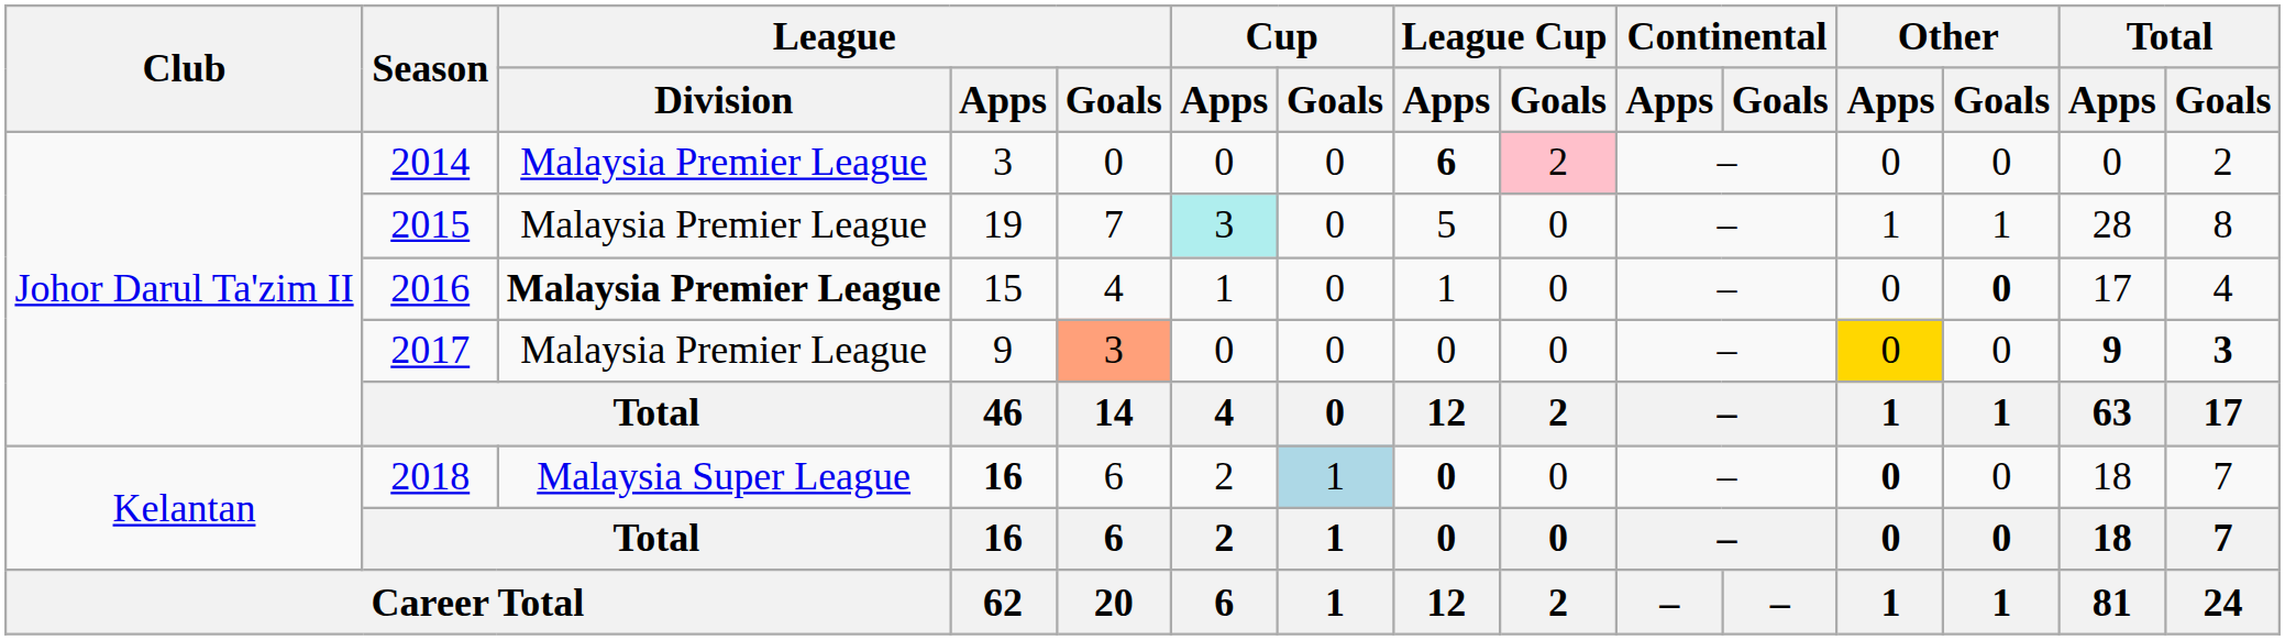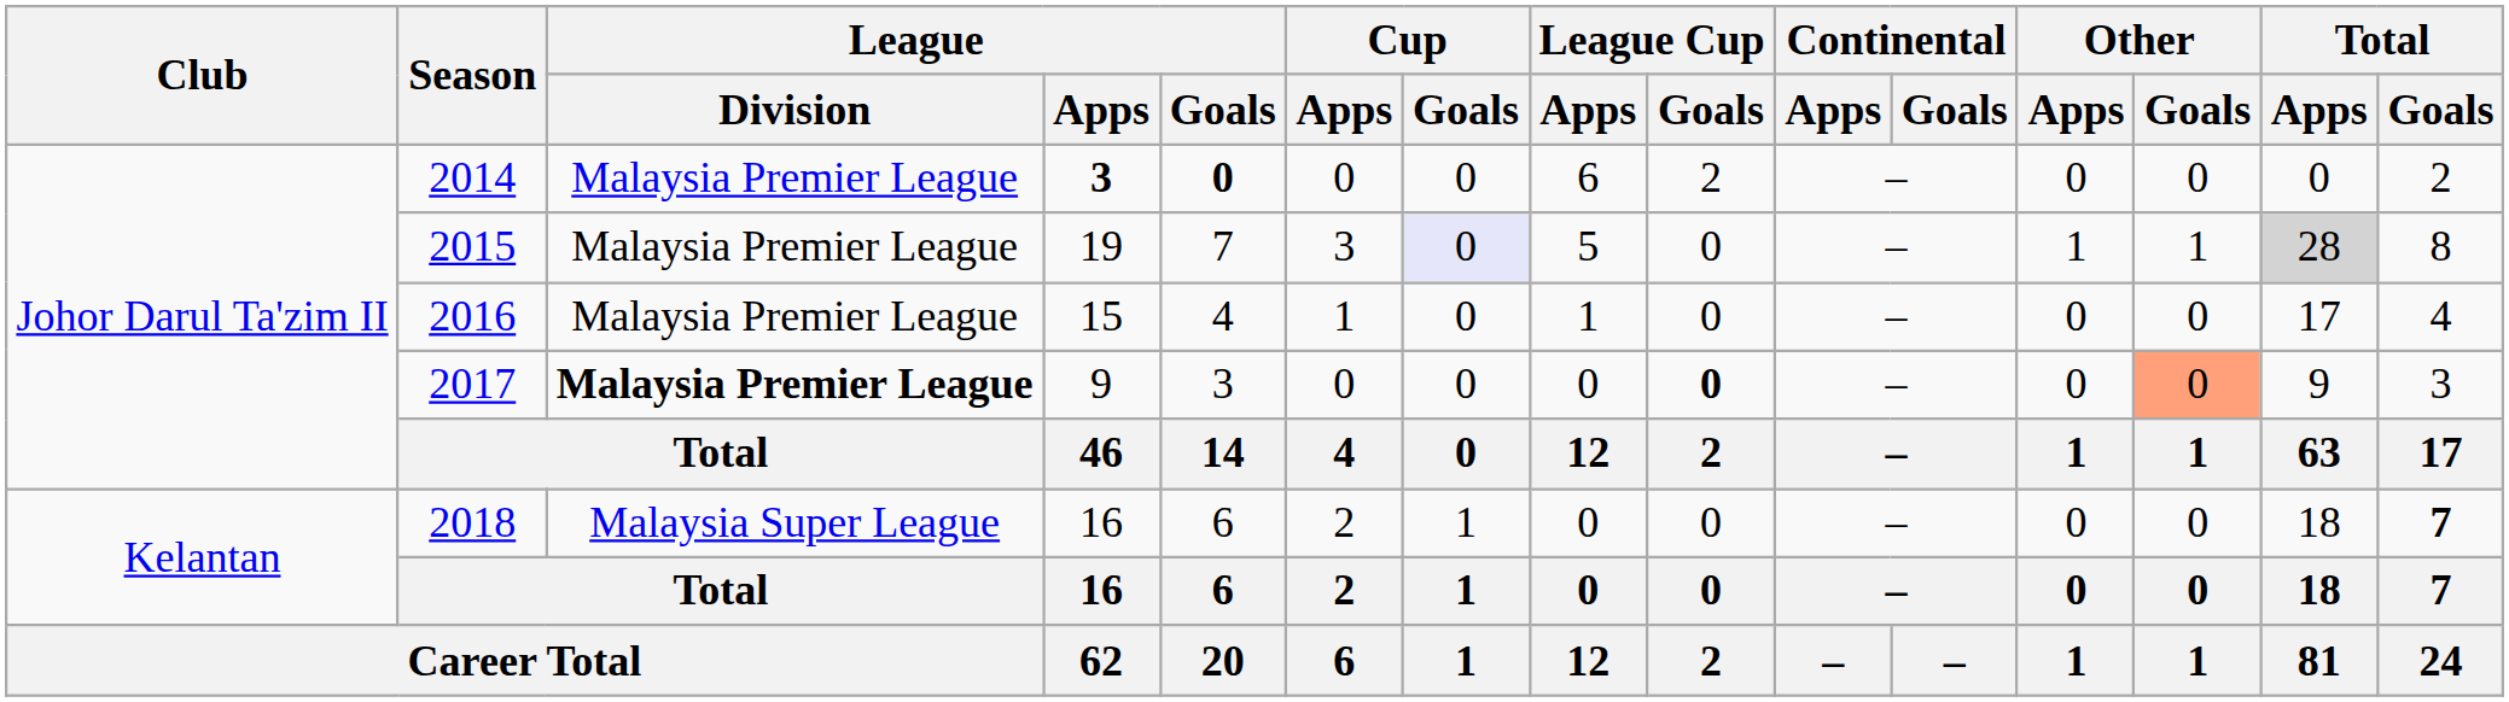2014 | League / Apps: normal -> bold
2014 | League / Goals: normal -> bold
2014 | League Cup / Apps: bold -> normal
2014 | League Cup / Goals: pink background -> no background
2015 | Cup / Apps: paleturquoise background -> no background
2015 | Cup / Goals: no background -> lavender background
2015 | Total / Apps: no background -> lightgrey background
2016 | League / Division: bold -> normal
2016 | Other / Goals: bold -> normal
2017 | League / Division: normal -> bold
2017 | League / Goals: lightsalmon background -> no background
2017 | League Cup / Goals: normal -> bold
2017 | Other / Apps: gold background -> no background
2017 | Other / Goals: no background -> lightsalmon background
2017 | Total / Apps: bold -> normal
2017 | Total / Goals: bold -> normal
2018 | League / Apps: bold -> normal
2018 | Cup / Goals: lightblue background -> no background
2018 | League Cup / Apps: bold -> normal
2018 | Other / Apps: bold -> normal
2018 | Total / Goals: normal -> bold
